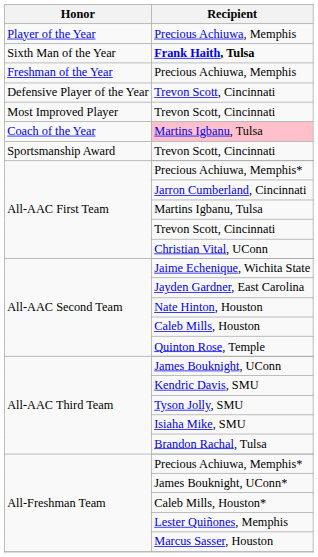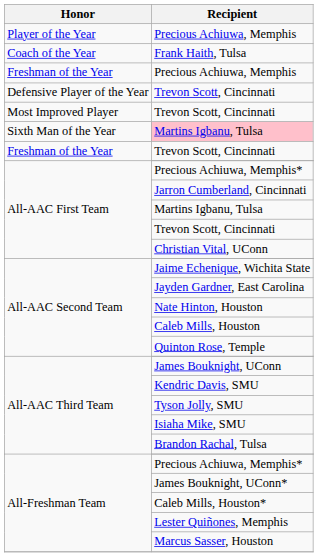row 3 | Honor: Sixth Man of the Year -> Coach of the Year
row 3 | Recipient: bold -> normal
row 7 | Honor: Coach of the Year -> Sixth Man of the Year
row 8 | Honor: Sportsmanship Award -> Freshman of the Year
